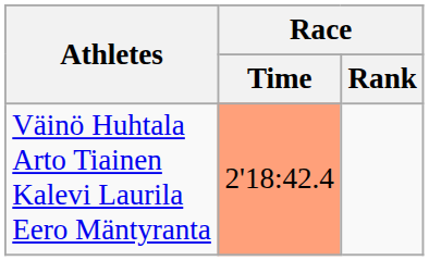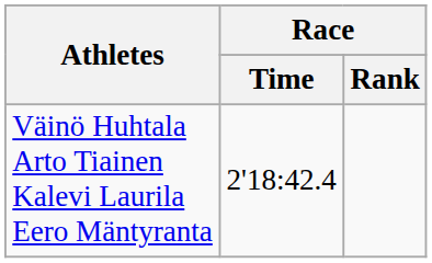Väinö Huhtala Arto Tiainen Kalevi Laurila Eero Mäntyranta | Race / Time: lightsalmon background -> no background
